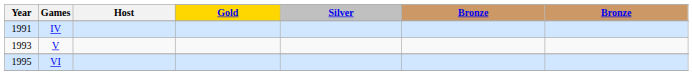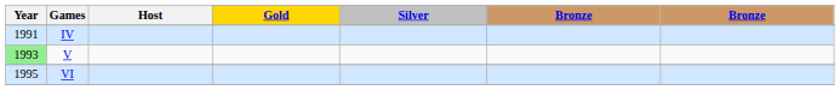V | Year: no background -> lightgreen background
